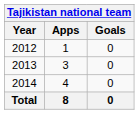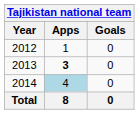2013 | Apps: normal -> bold
2014 | Apps: no background -> lightblue background
